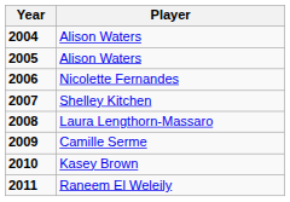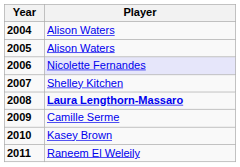2006 | Player: no background -> lavender background
2008 | Player: normal -> bold
